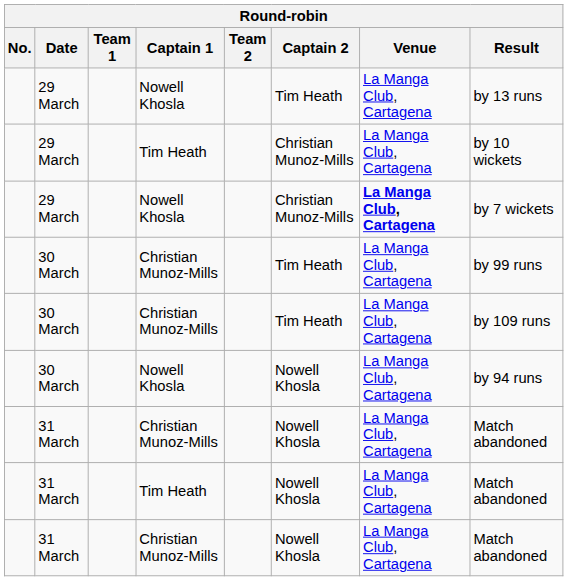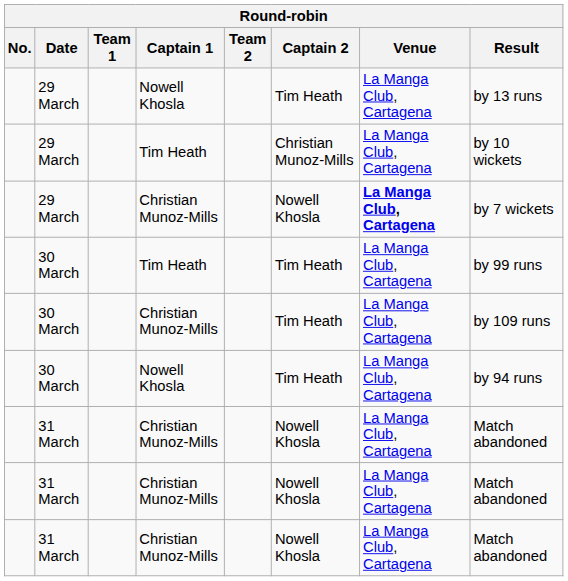row 5 | Captain 1: Nowell Khosla -> Christian Munoz-Mills
row 5 | Captain 2: Christian Munoz-Mills -> Nowell Khosla
row 6 | Captain 1: Christian Munoz-Mills -> Tim Heath
row 8 | Captain 2: Nowell Khosla -> Tim Heath
row 10 | Captain 1: Tim Heath -> Christian Munoz-Mills
